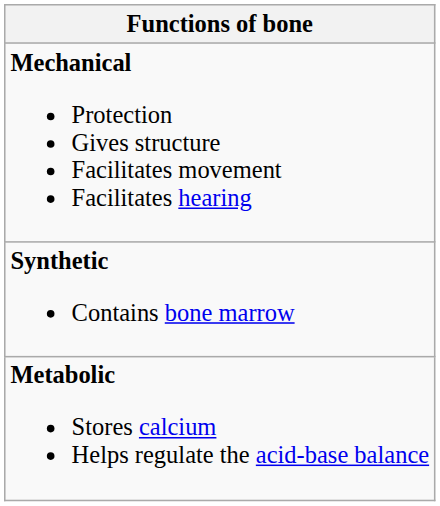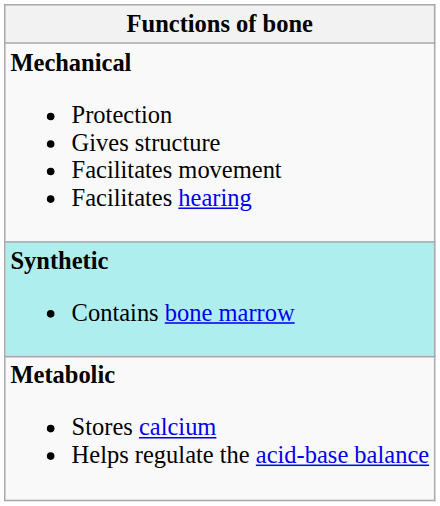row 3 | column 1: no background -> paleturquoise background
